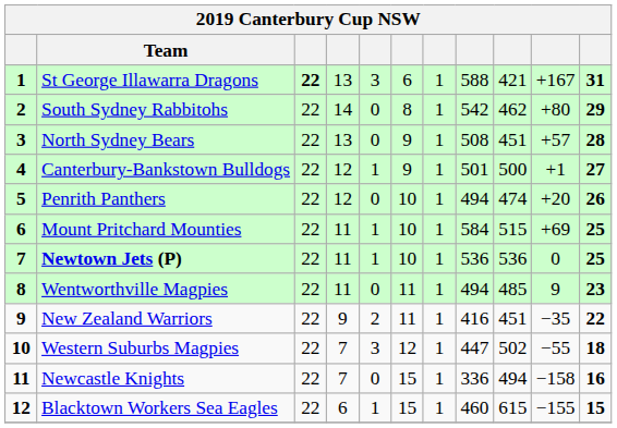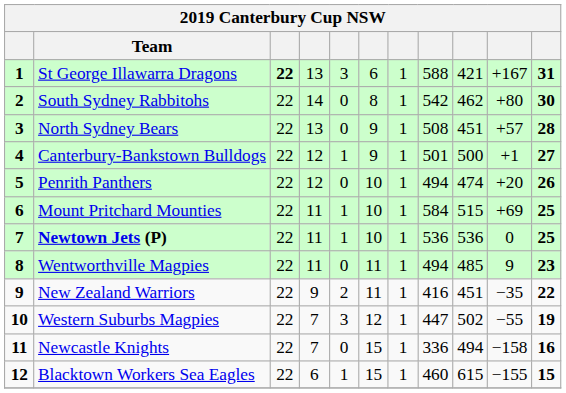South Sydney Rabbitohs | column 11: 29 -> 30
Western Suburbs Magpies | column 11: 18 -> 19
